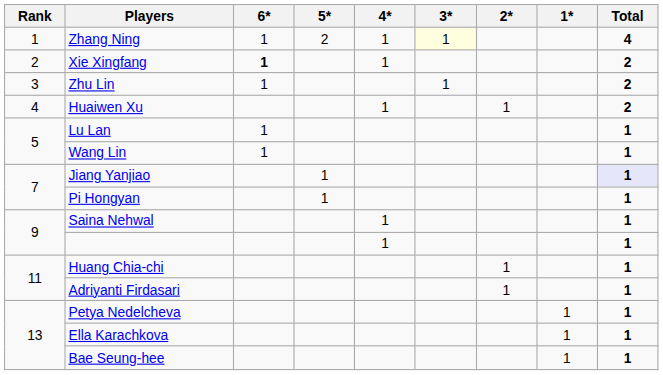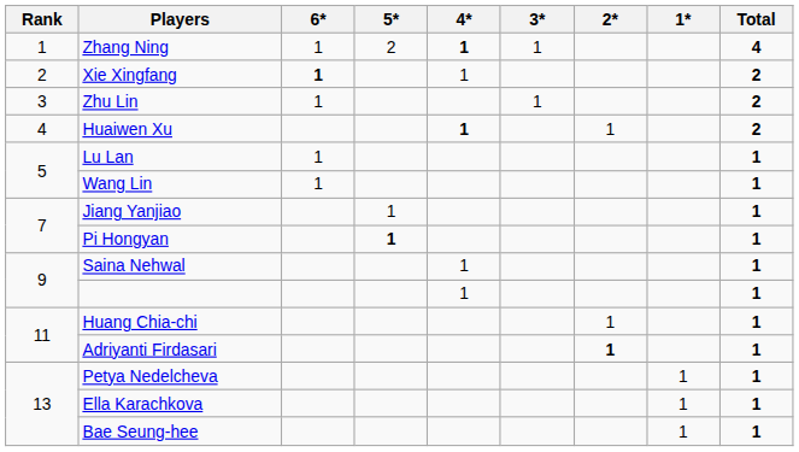Zhang Ning | 4*: normal -> bold
Zhang Ning | 3*: lightyellow background -> no background
Huaiwen Xu | 4*: normal -> bold
Jiang Yanjiao | Total: lavender background -> no background
Pi Hongyan | 5*: normal -> bold
Adriyanti Firdasari | 2*: normal -> bold
